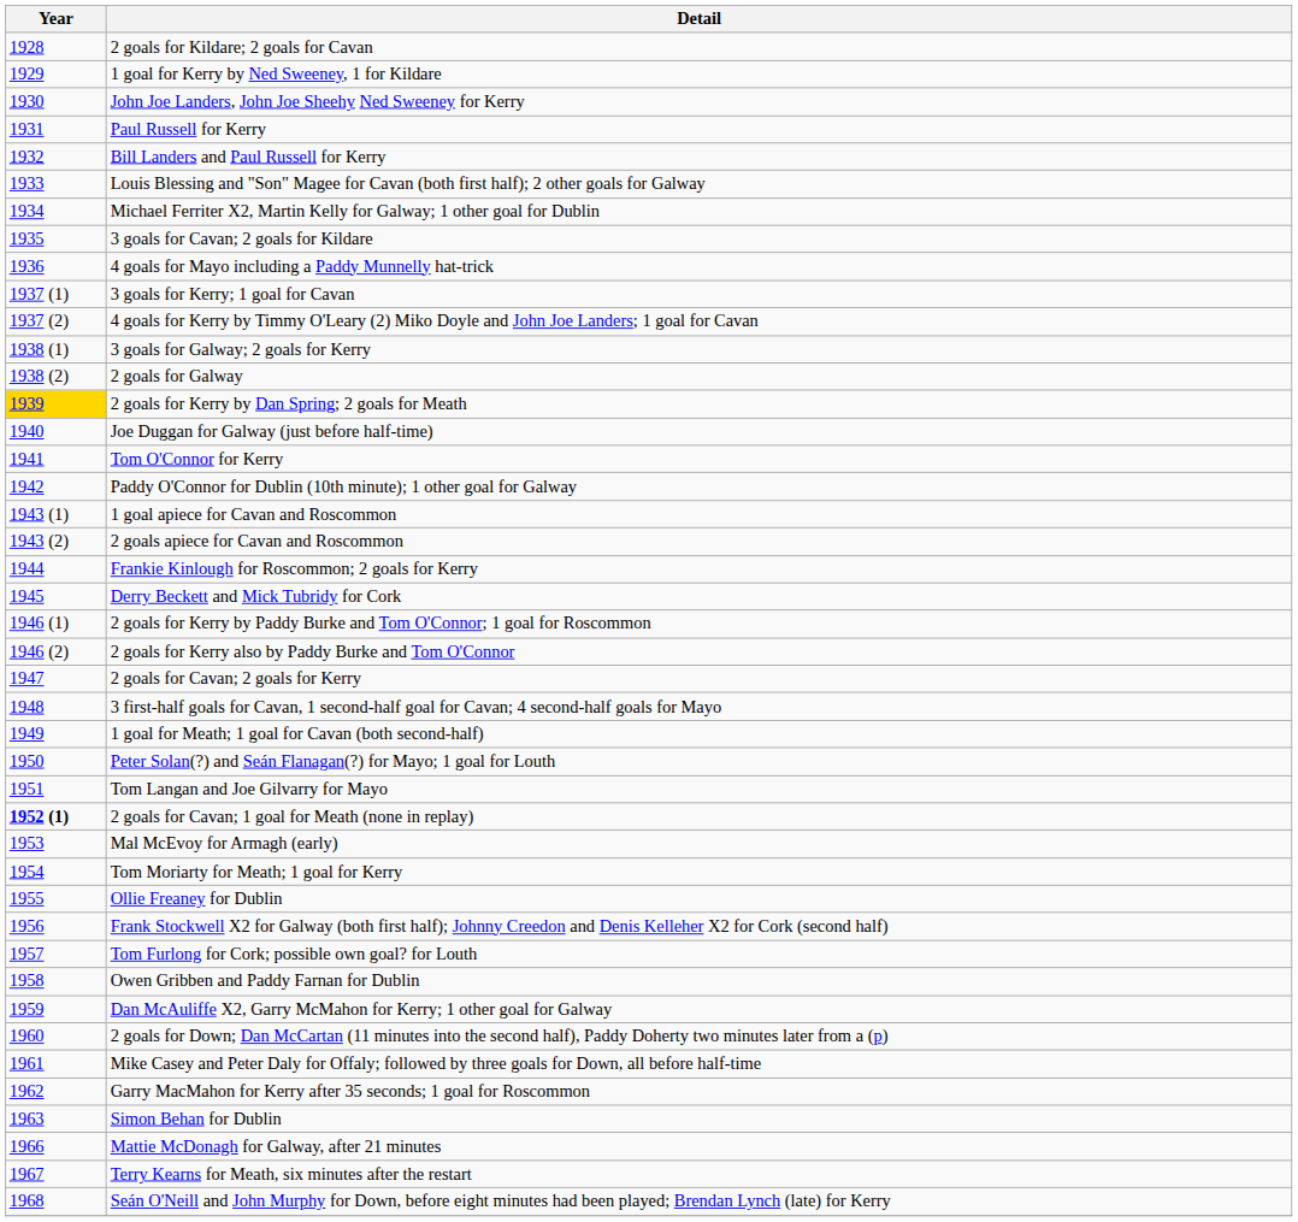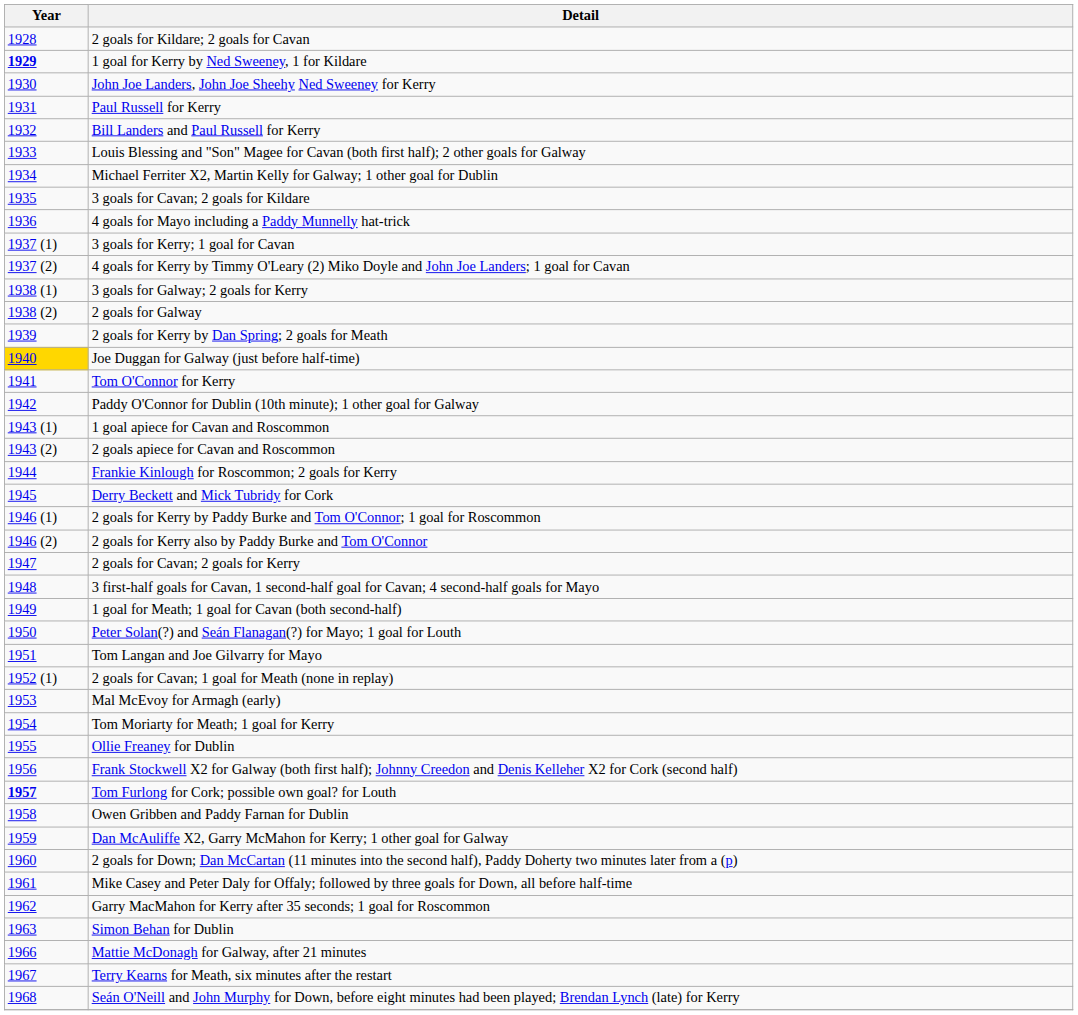1 goal for Kerry by Ned Sweeney, 1 for Kildare | Year: normal -> bold
2 goals for Kerry by Dan Spring; 2 goals for Meath | Year: gold background -> no background
Joe Duggan for Galway (just before half-time) | Year: no background -> gold background
2 goals for Cavan; 1 goal for Meath (none in replay) | Year: bold -> normal
Tom Furlong for Cork; possible own goal? for Louth | Year: normal -> bold
